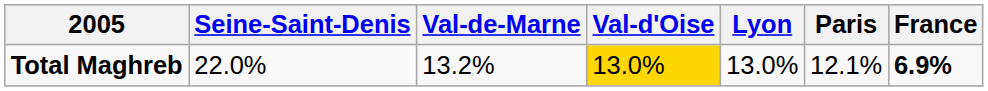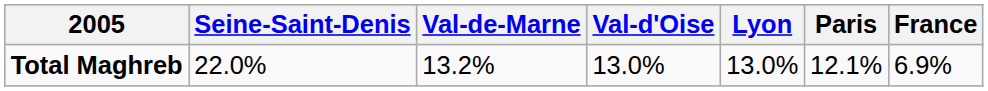row 2 | Val-d'Oise: gold background -> no background
row 2 | France: bold -> normal
